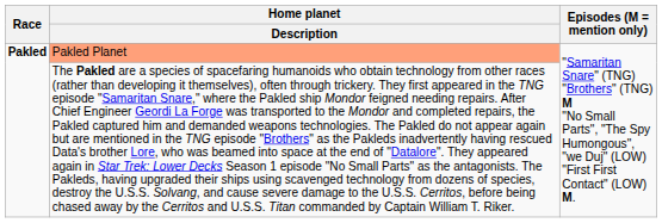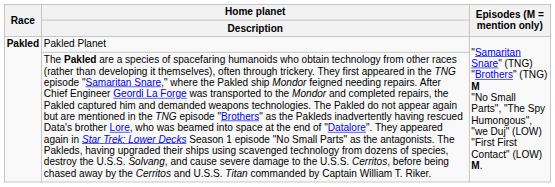Pakled Planet | Home planet / Description: lightsalmon background -> no background
